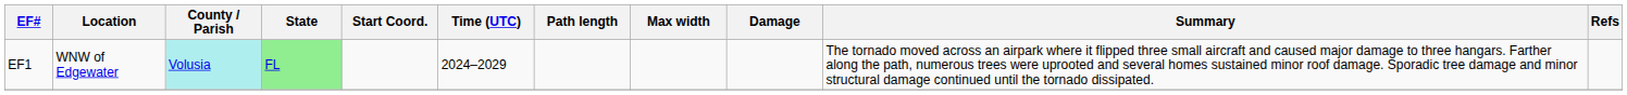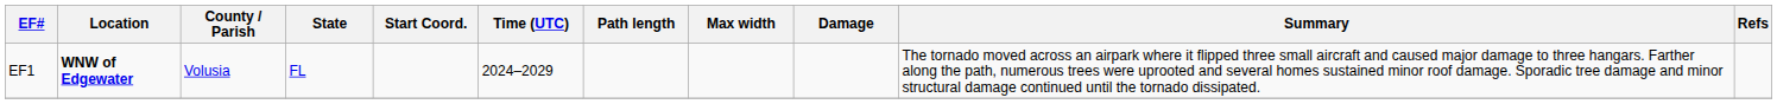EF1 | Location: normal -> bold
EF1 | County / Parish: paleturquoise background -> no background
EF1 | State: lightgreen background -> no background
